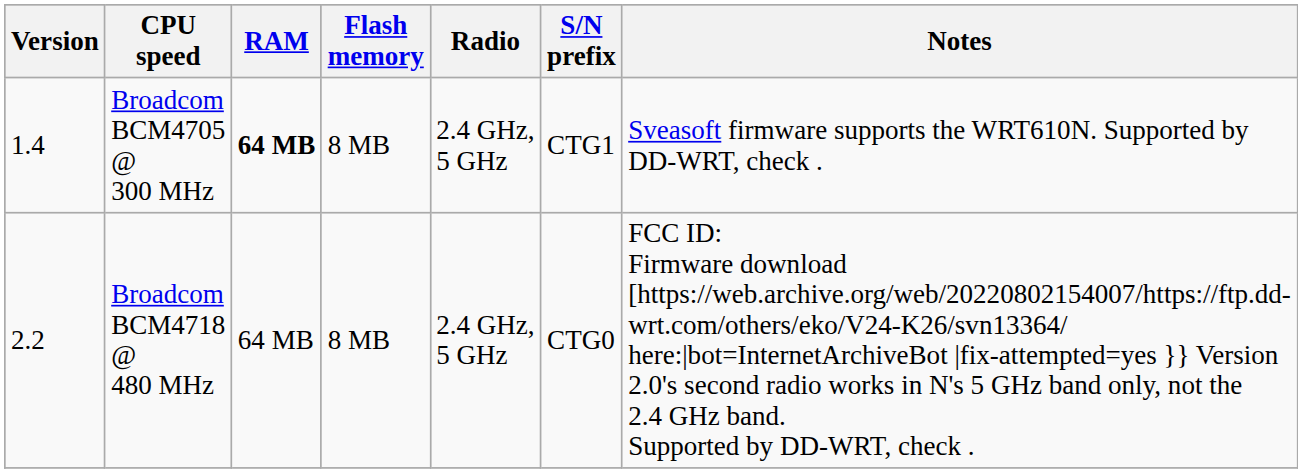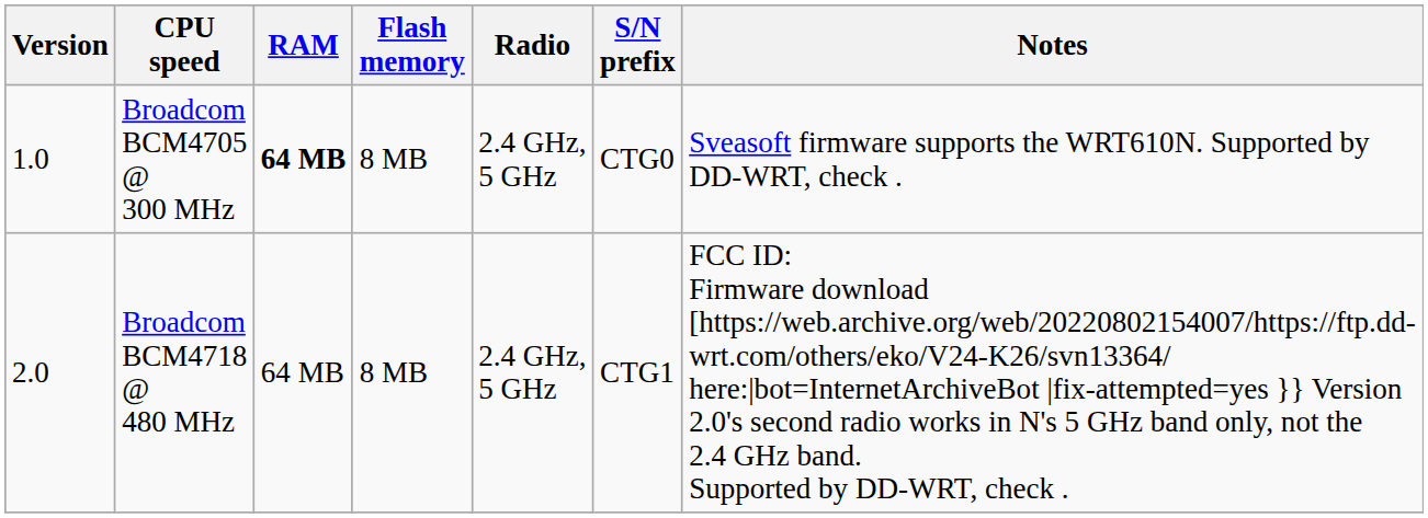Broadcom BCM4705 @ 300 MHz | Version: 1.4 -> 1.0
Broadcom BCM4705 @ 300 MHz | S/N prefix: CTG1 -> CTG0
Broadcom BCM4718 @ 480 MHz | Version: 2.2 -> 2.0
Broadcom BCM4718 @ 480 MHz | S/N prefix: CTG0 -> CTG1
